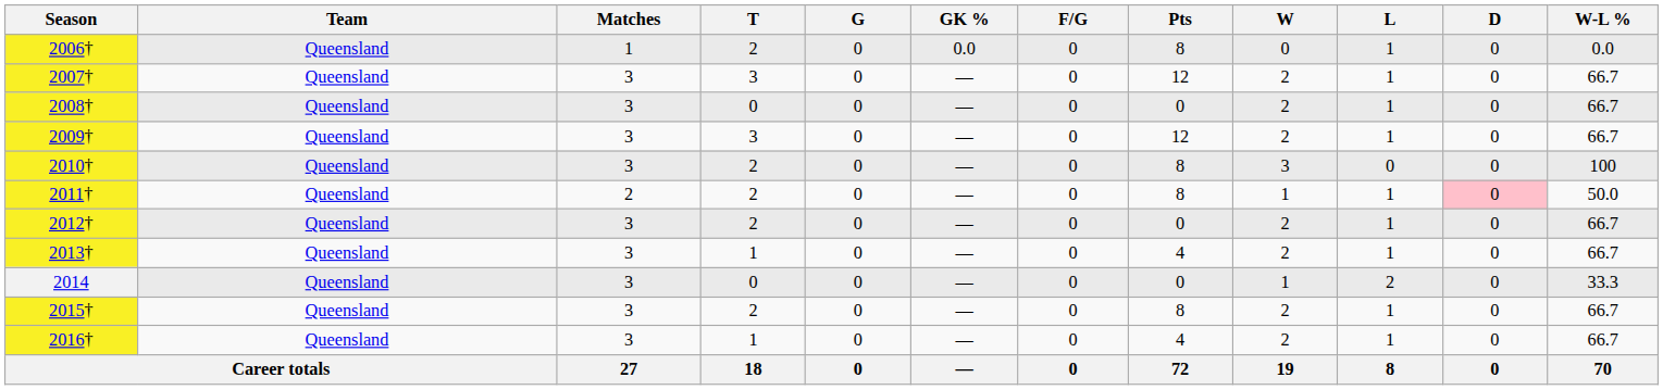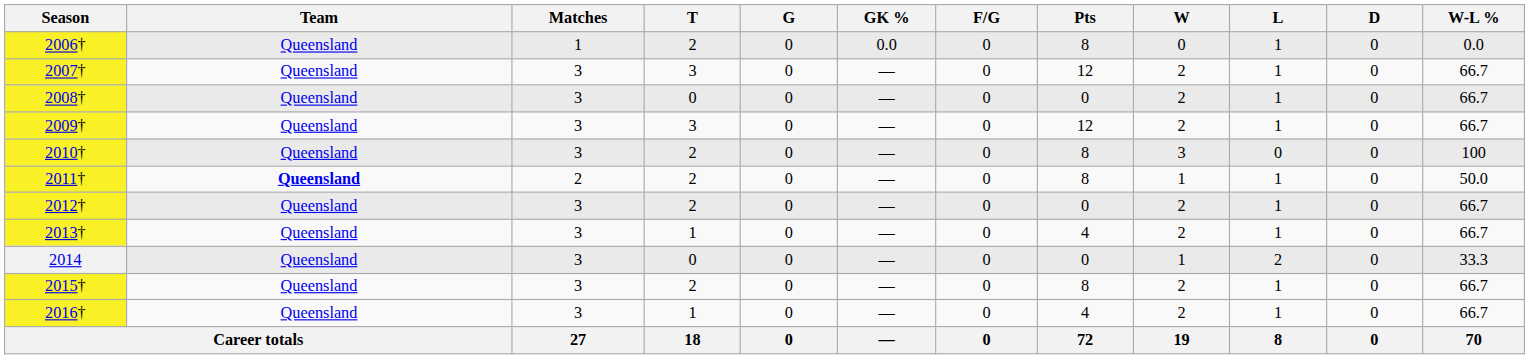2011† | Team: normal -> bold
2011† | D: pink background -> no background
